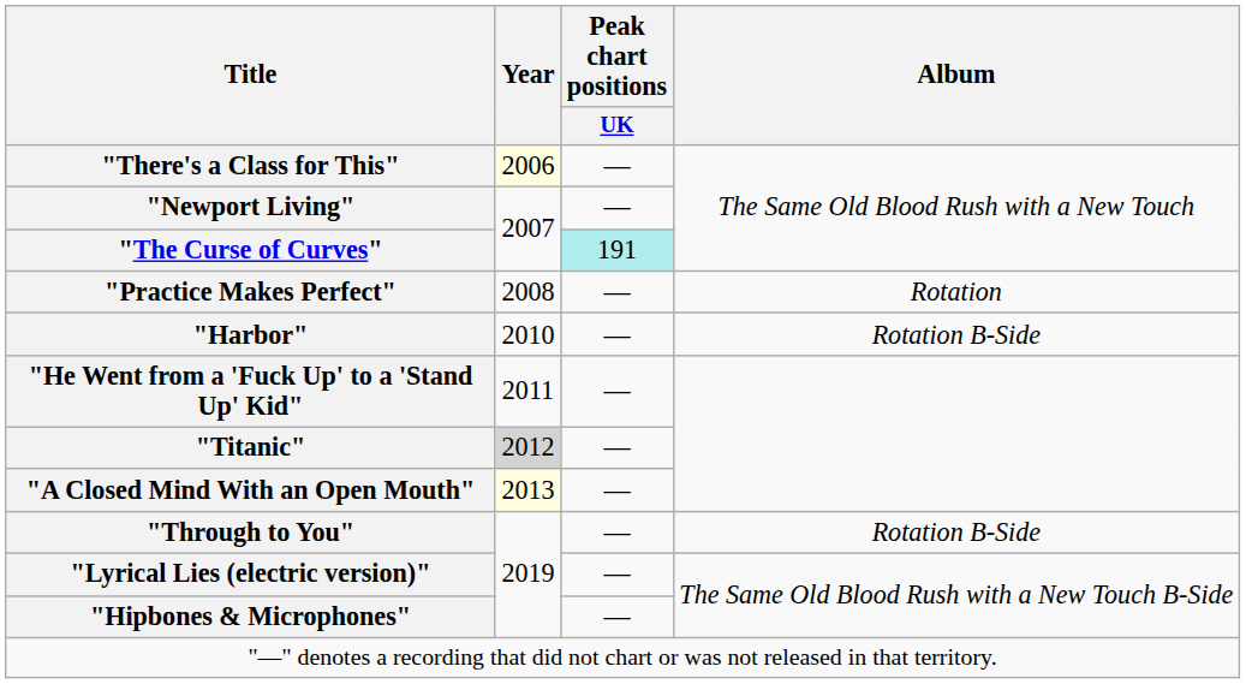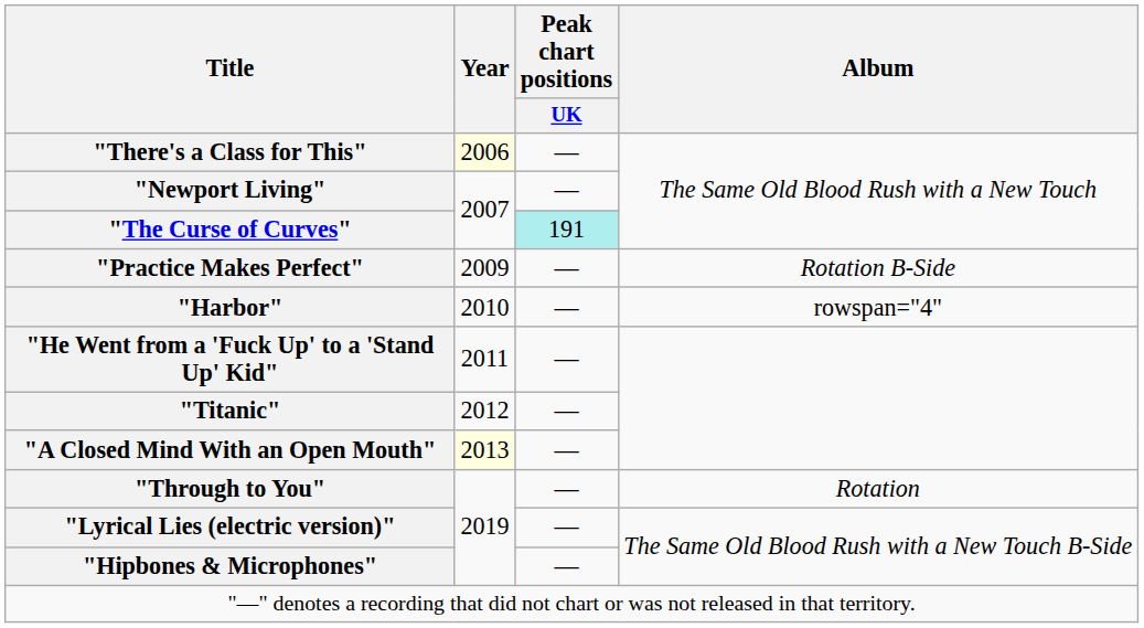"Practice Makes Perfect" | Year: 2008 -> 2009
"Practice Makes Perfect" | Album: Rotation -> Rotation B-Side
"Harbor" | Album: Rotation B-Side -> rowspan="4"
"Titanic" | Year: lightgrey background -> no background
"Through to You" | Album: Rotation B-Side -> Rotation
